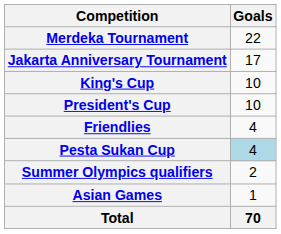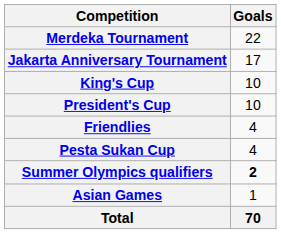Pesta Sukan Cup | Goals: lightblue background -> no background
Summer Olympics qualifiers | Goals: normal -> bold
